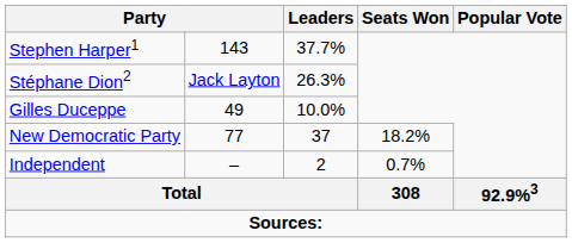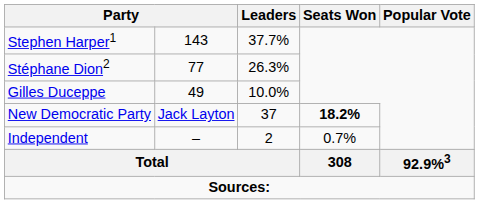Stéphane Dion2 | column 2: Jack Layton -> 77
New Democratic Party | column 2: 77 -> Jack Layton
New Democratic Party | Seats Won: normal -> bold
